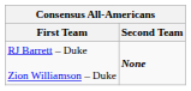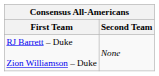RJ Barrett – Duke Zion Williamson – Duke | Second Team: bold -> normal
